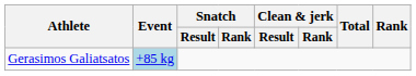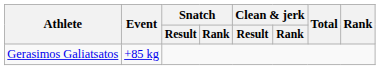Gerasimos Galiatsatos | Event: lightblue background -> no background
